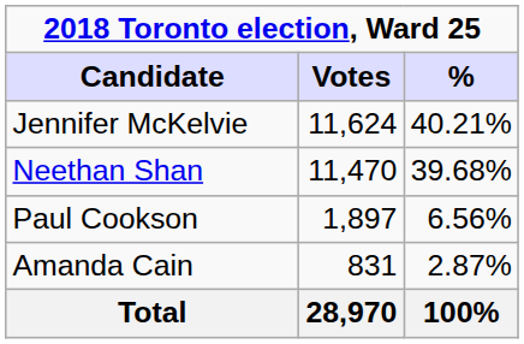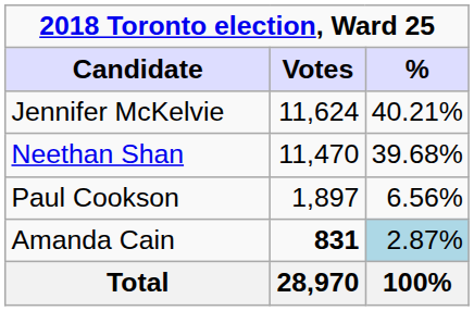Amanda Cain | Votes: normal -> bold
Amanda Cain | %: no background -> lightblue background
